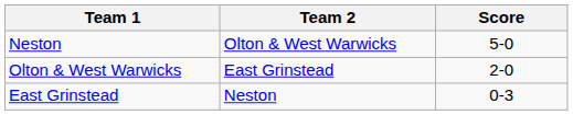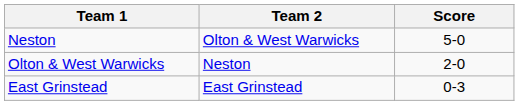row 3 | Team 2: East Grinstead -> Neston
row 4 | Team 2: Neston -> East Grinstead
